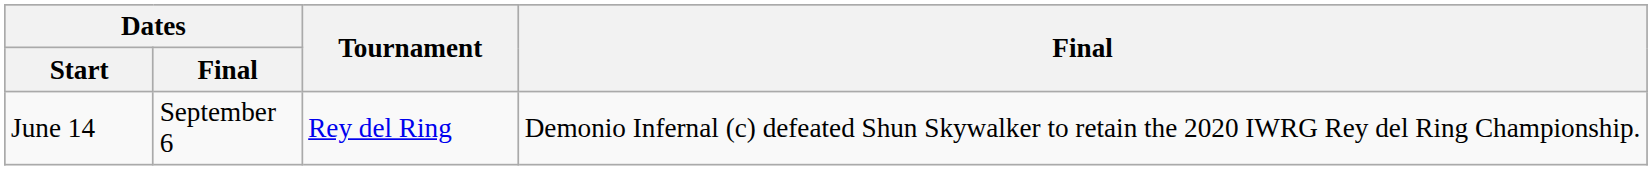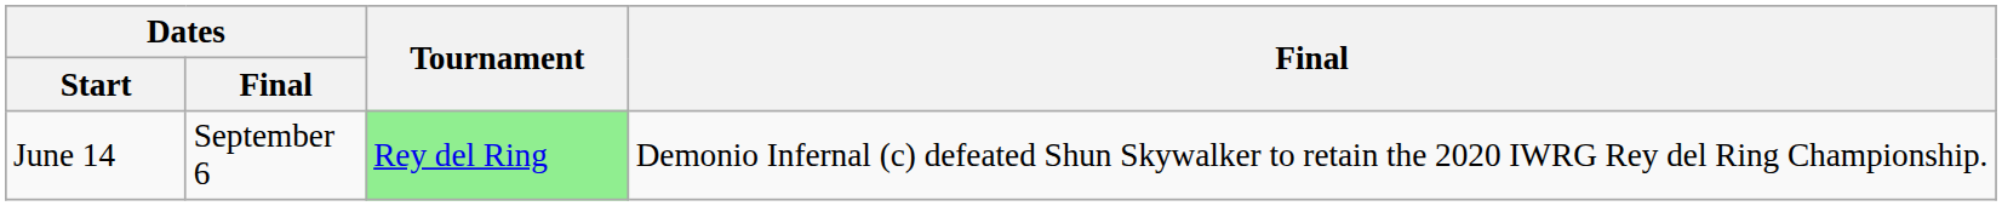June 14 | Tournament: no background -> lightgreen background
